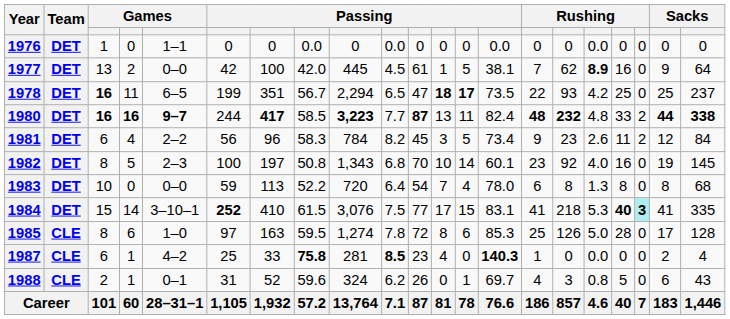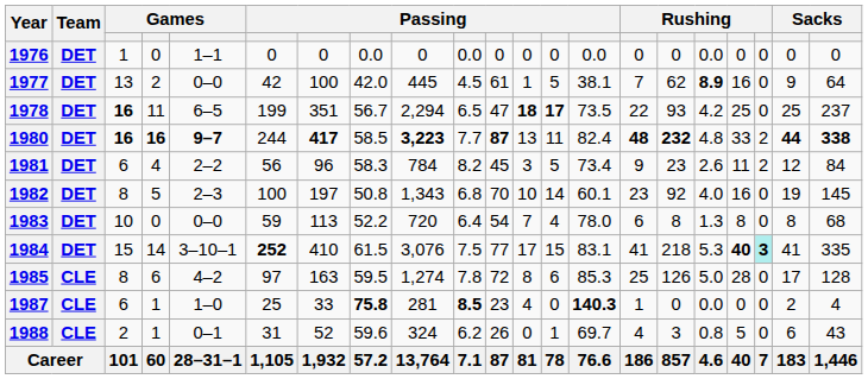1985 | column 5: 1–0 -> 4–2
1987 | column 5: 4–2 -> 1–0
